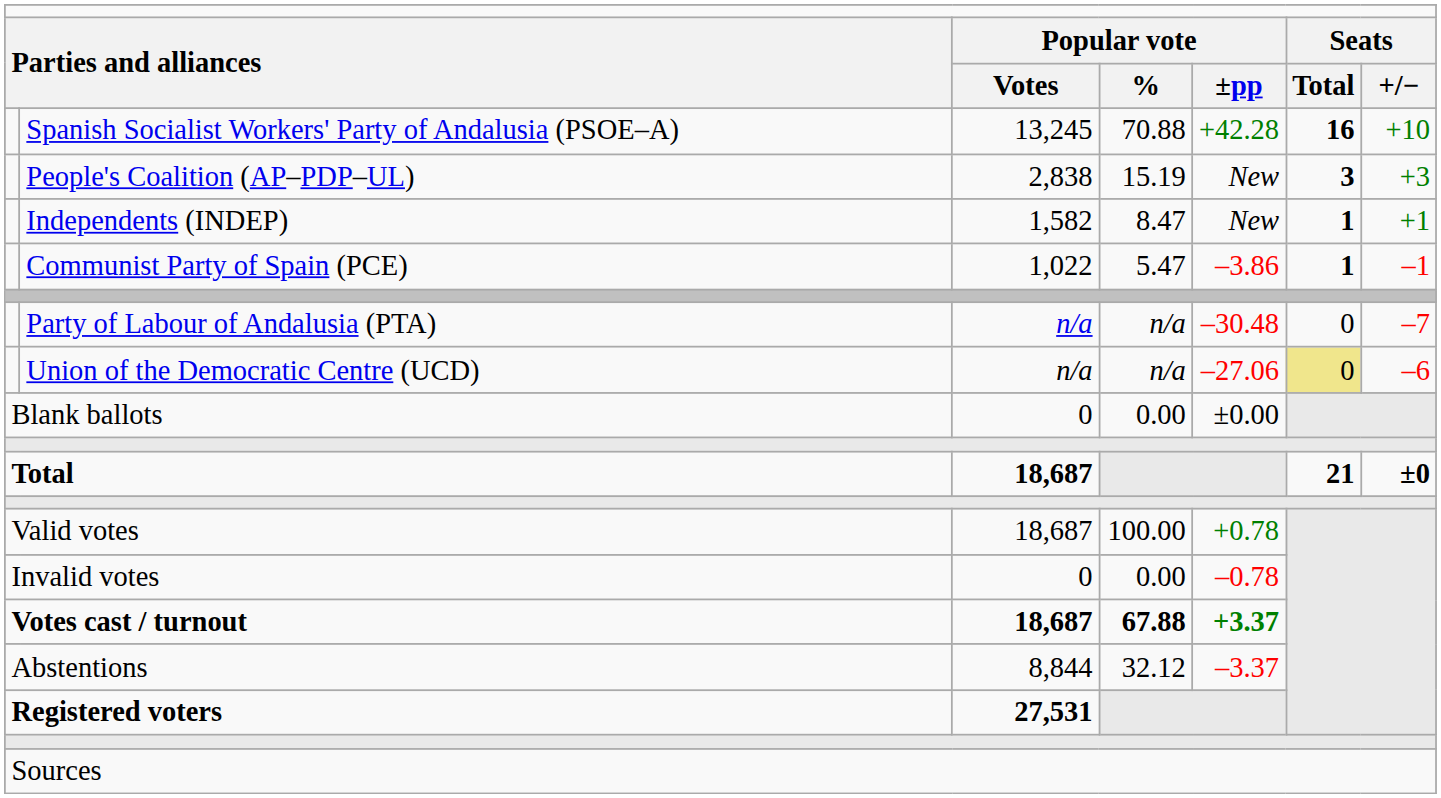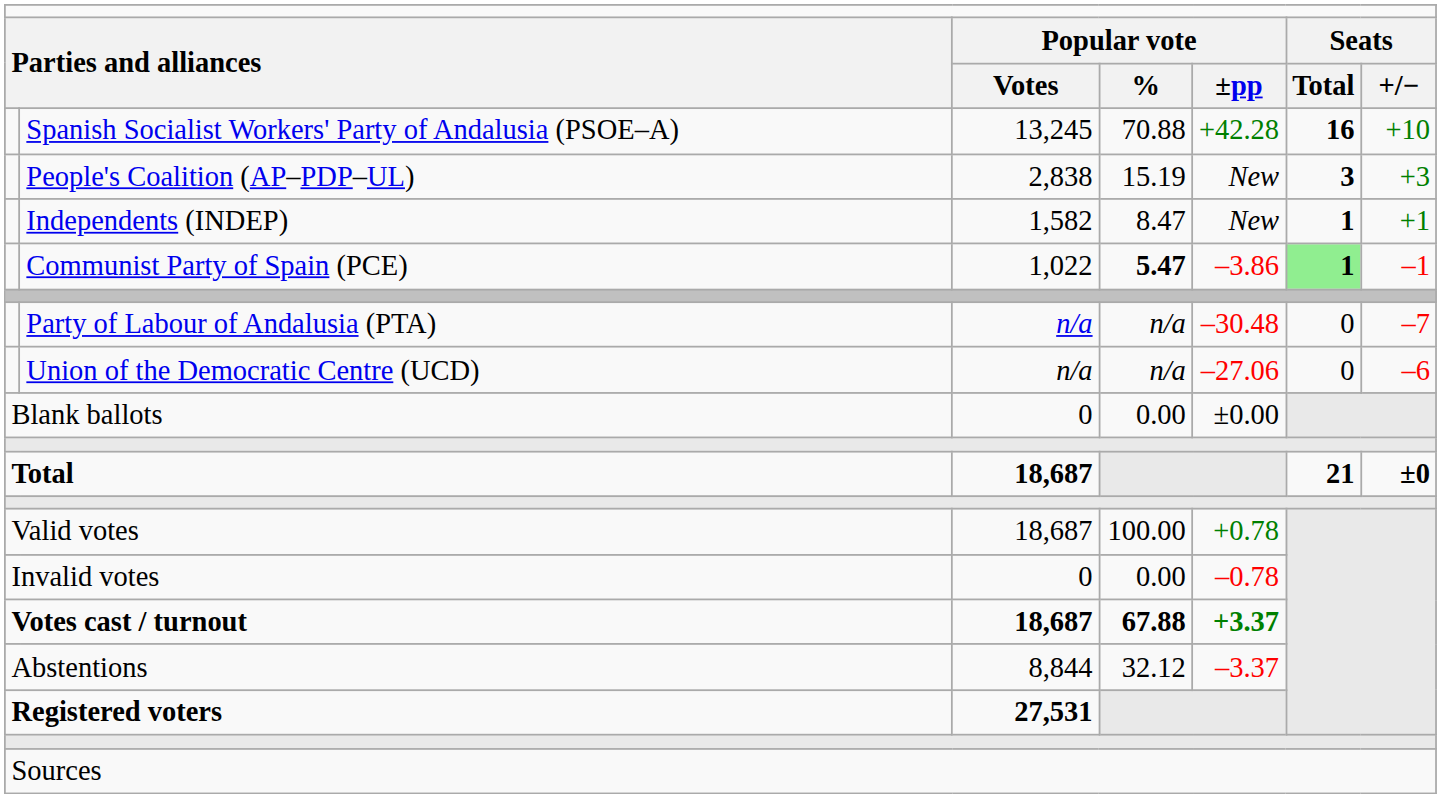Communist Party of Spain (PCE) | column 4: normal -> bold
Communist Party of Spain (PCE) | column 6: no background -> lightgreen background
Union of the Democratic Centre (UCD) | column 6: khaki background -> no background
